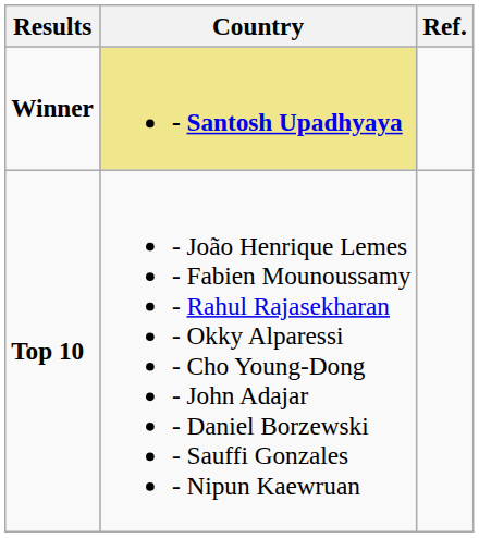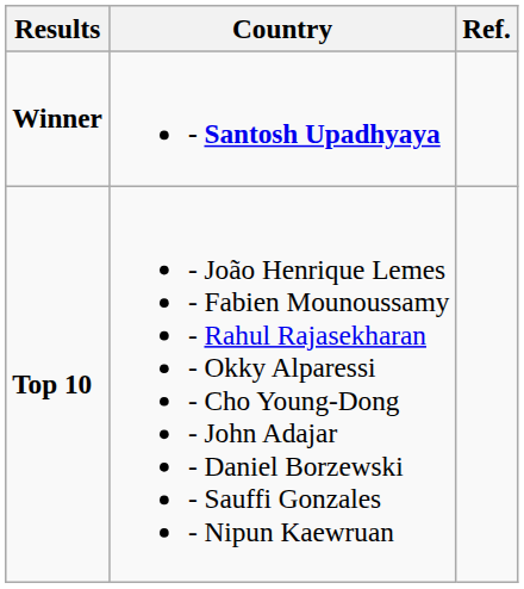Winner | Country: khaki background -> no background
